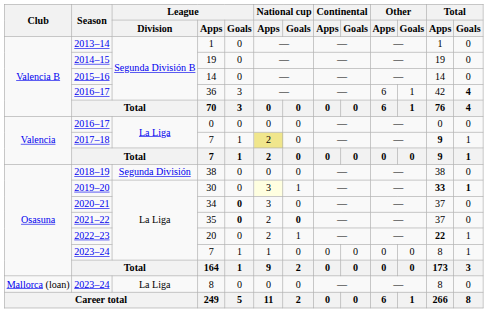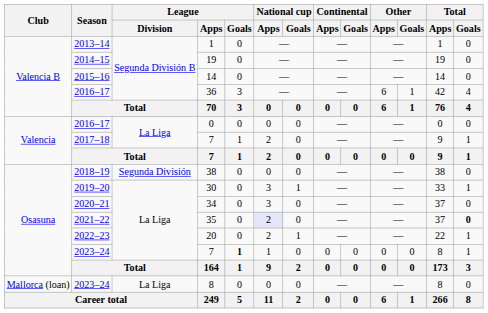36 | Total / Goals: bold -> normal
2017–18 / 7 | National cup / Apps: khaki background -> no background
2017–18 / 7 | Total / Apps: bold -> normal
30 | National cup / Apps: lightyellow background -> no background
30 | Total / Apps: bold -> normal
30 | Total / Goals: bold -> normal
34 | League / Goals: bold -> normal
35 | League / Goals: bold -> normal
35 | National cup / Apps: no background -> lavender background
35 | National cup / Goals: bold -> normal
35 | Total / Goals: normal -> bold
20 | Total / Apps: bold -> normal
2023–24 / 7 | League / Goals: normal -> bold
